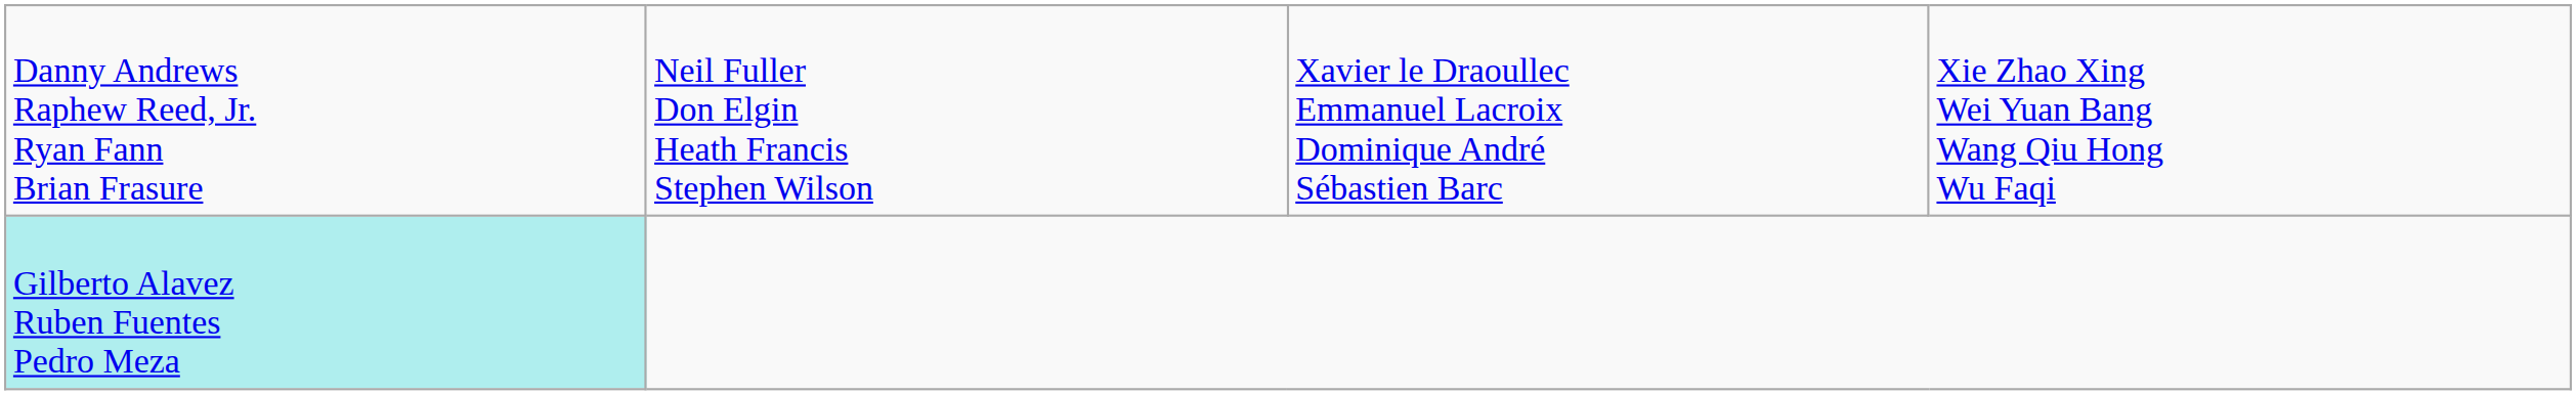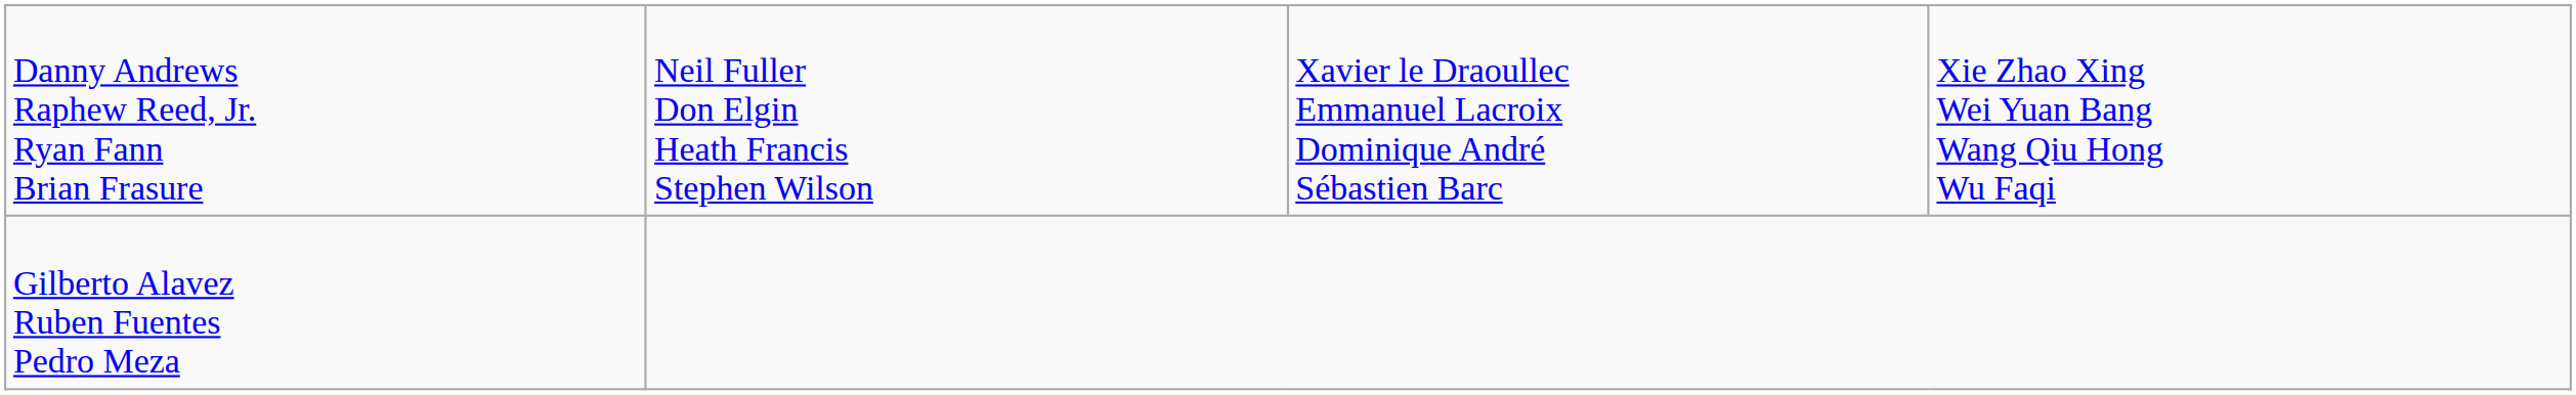Gilberto Alavez Ruben Fuentes Pedro Meza | column 1: paleturquoise background -> no background
